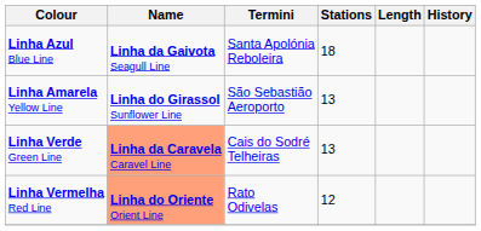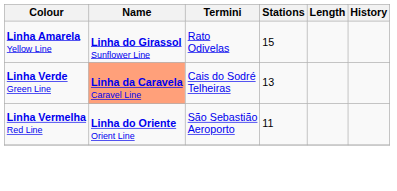- row: Linha Azul Blue Line | Linha da Gaivota Seagull Line | Santa Apolónia Reboleira | 18
Linha Amarela Yellow Line | Termini: São Sebastião Aeroporto -> Rato Odivelas
Linha Amarela Yellow Line | Stations: 13 -> 15
Linha Vermelha Red Line | Name: lightsalmon background -> no background
Linha Vermelha Red Line | Termini: Rato Odivelas -> São Sebastião Aeroporto
Linha Vermelha Red Line | Stations: 12 -> 11
